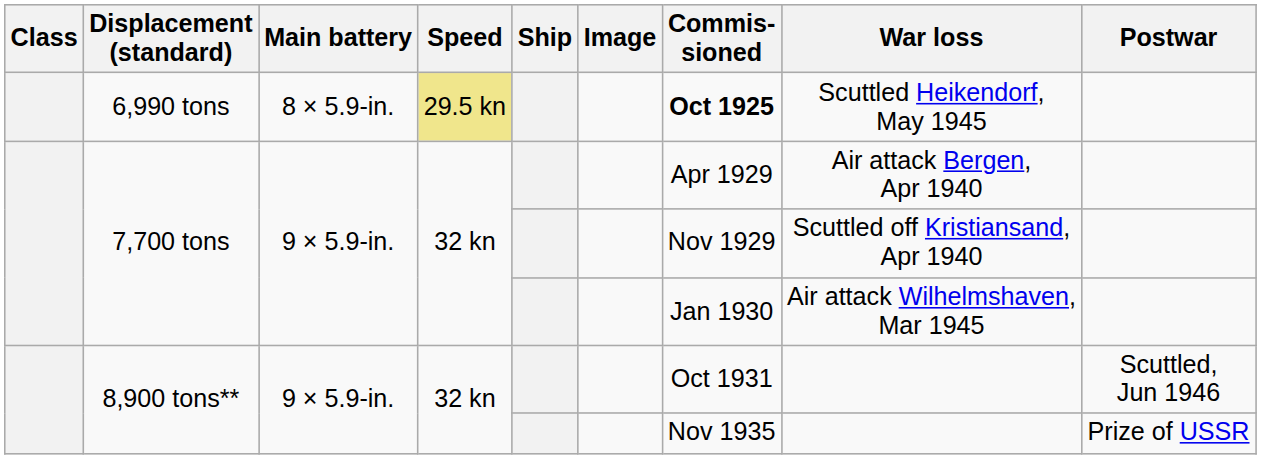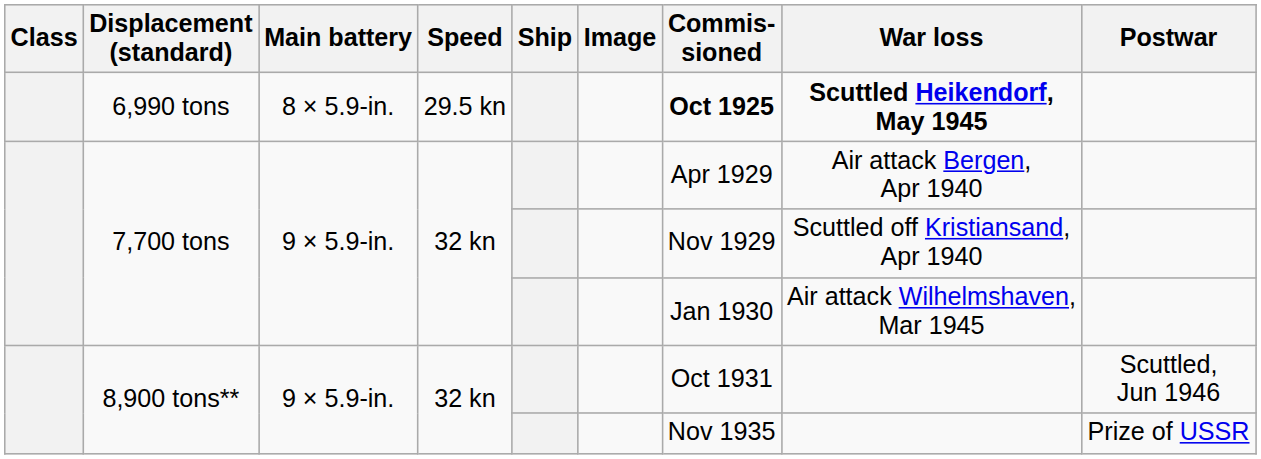6,990 tons | Speed: khaki background -> no background
6,990 tons | War loss: normal -> bold
